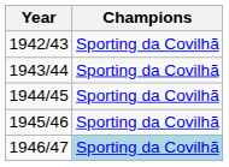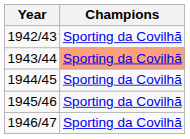1943/44 | Champions: no background -> lightsalmon background
1946/47 | Champions: lightblue background -> no background
